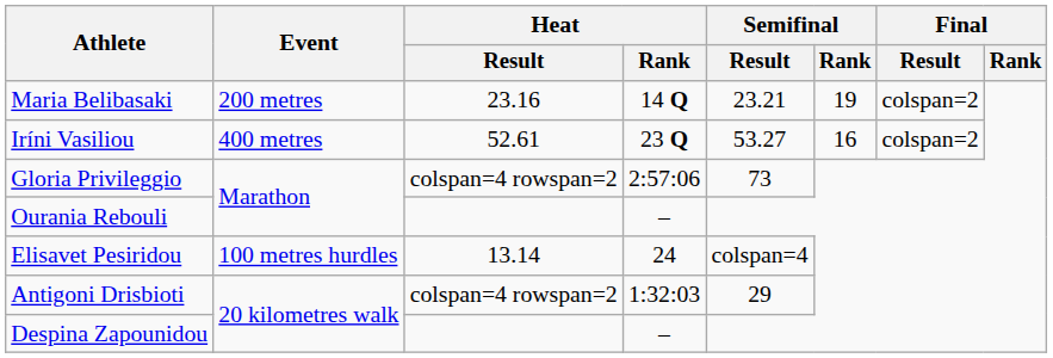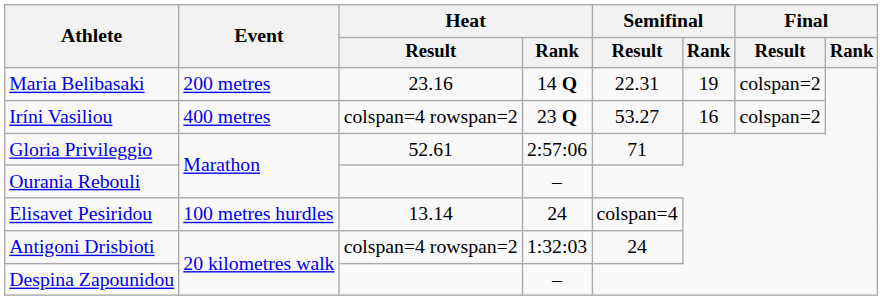Maria Belibasaki | Semifinal / Result: 23.21 -> 22.31
Iríni Vasiliou | Heat / Result: 52.61 -> colspan=4 rowspan=2
Gloria Privileggio | Heat / Result: colspan=4 rowspan=2 -> 52.61
Gloria Privileggio | Semifinal / Result: 73 -> 71
Antigoni Drisbioti | Semifinal / Result: 29 -> 24
